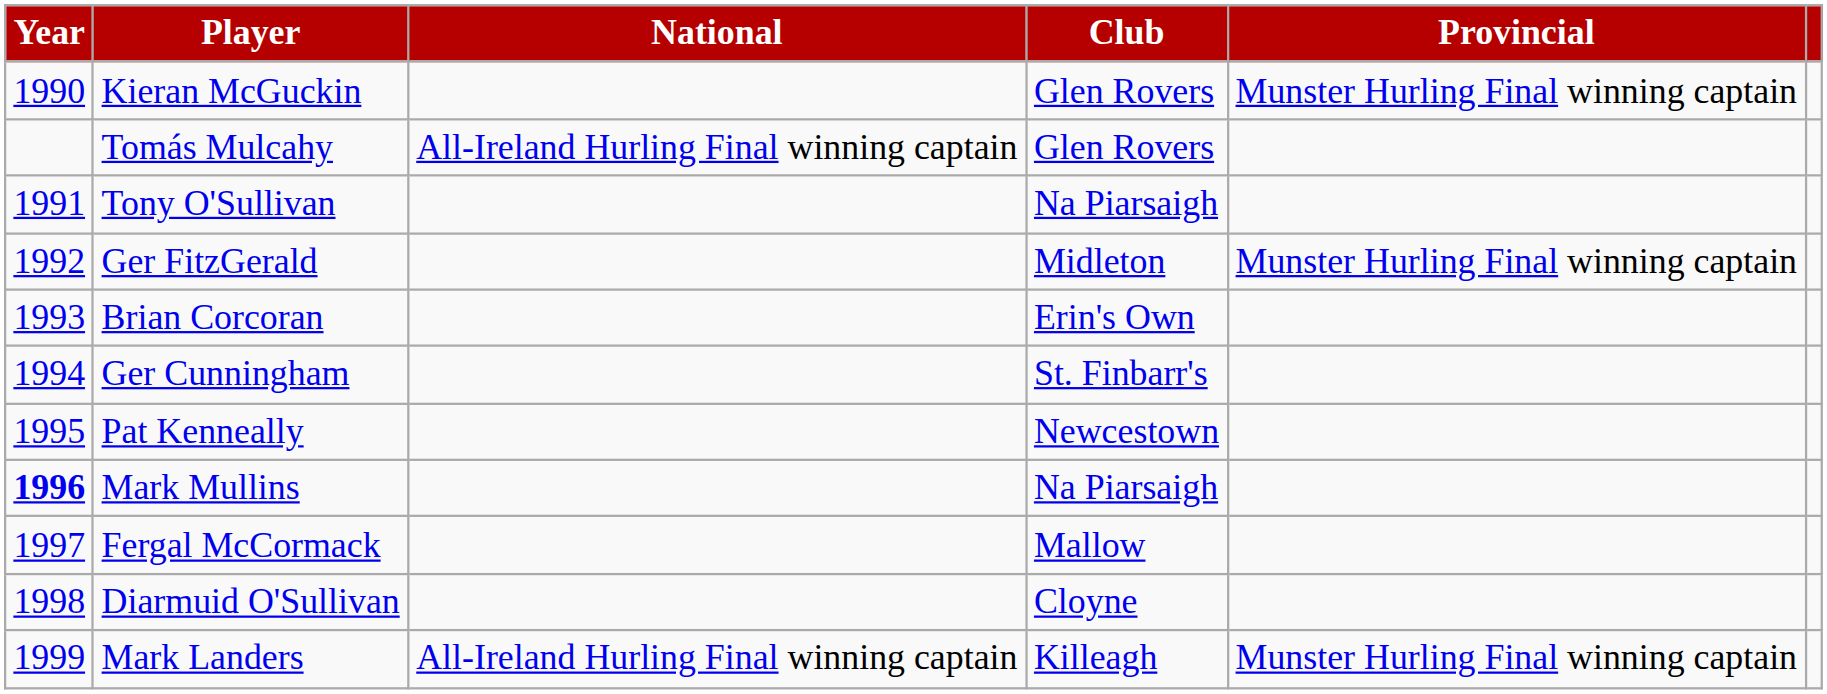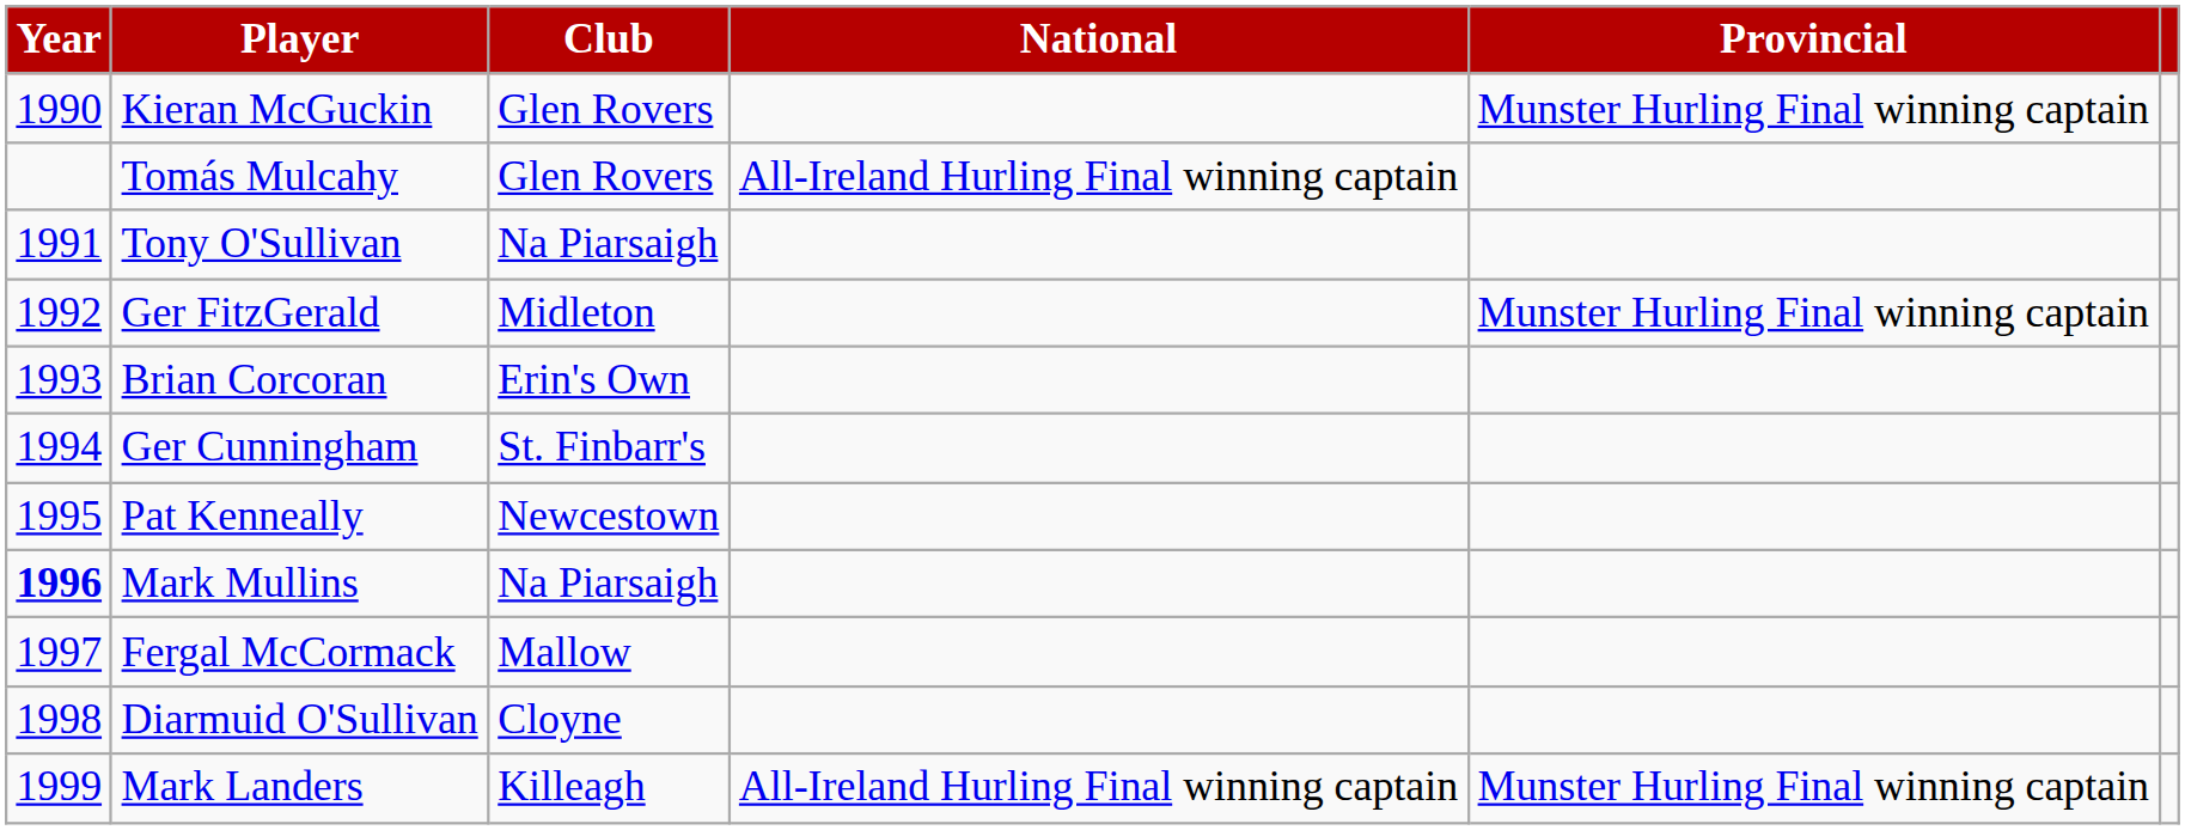columns swapped: Club <-> National
